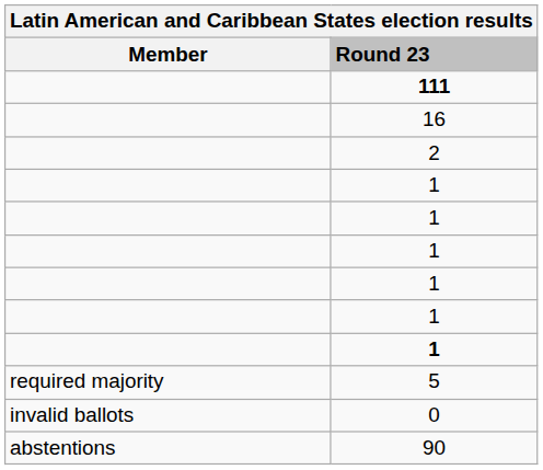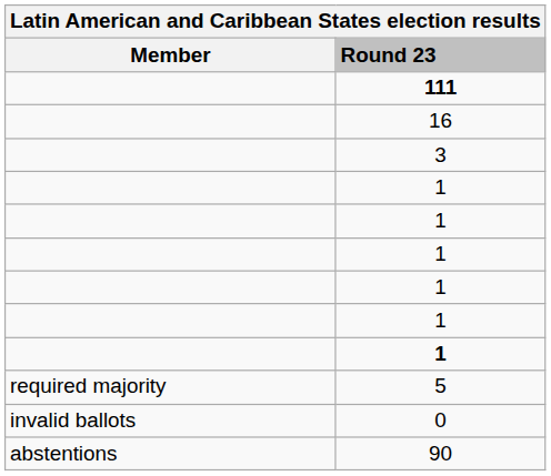row 5 | Round 23: 2 -> 3
